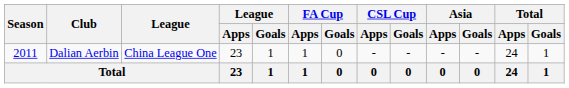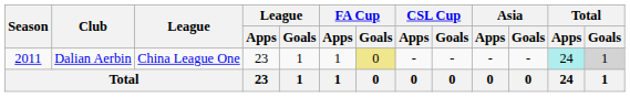Dalian Aerbin | FA Cup / Goals: no background -> khaki background
Dalian Aerbin | Total / Apps: no background -> paleturquoise background
Dalian Aerbin | Total / Goals: no background -> lightgrey background
